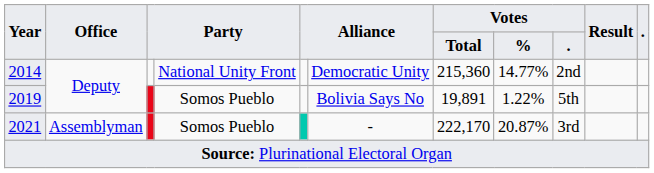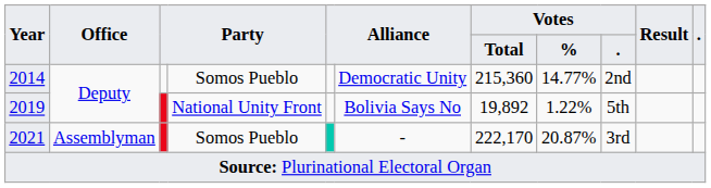2014 | column 4: National Unity Front -> Somos Pueblo
2019 | column 4: Somos Pueblo -> National Unity Front
2019 | Votes / Total: 19,891 -> 19,892
